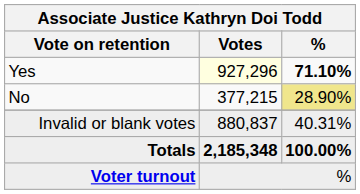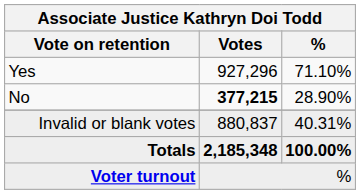Yes | Votes: lightyellow background -> no background
Yes | %: bold -> normal
No | Votes: normal -> bold
No | %: khaki background -> no background
